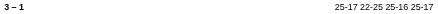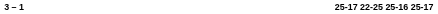row 1 | column 2: normal -> bold
